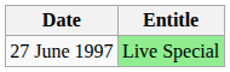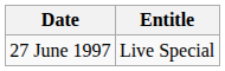27 June 1997 | Entitle: lightgreen background -> no background
